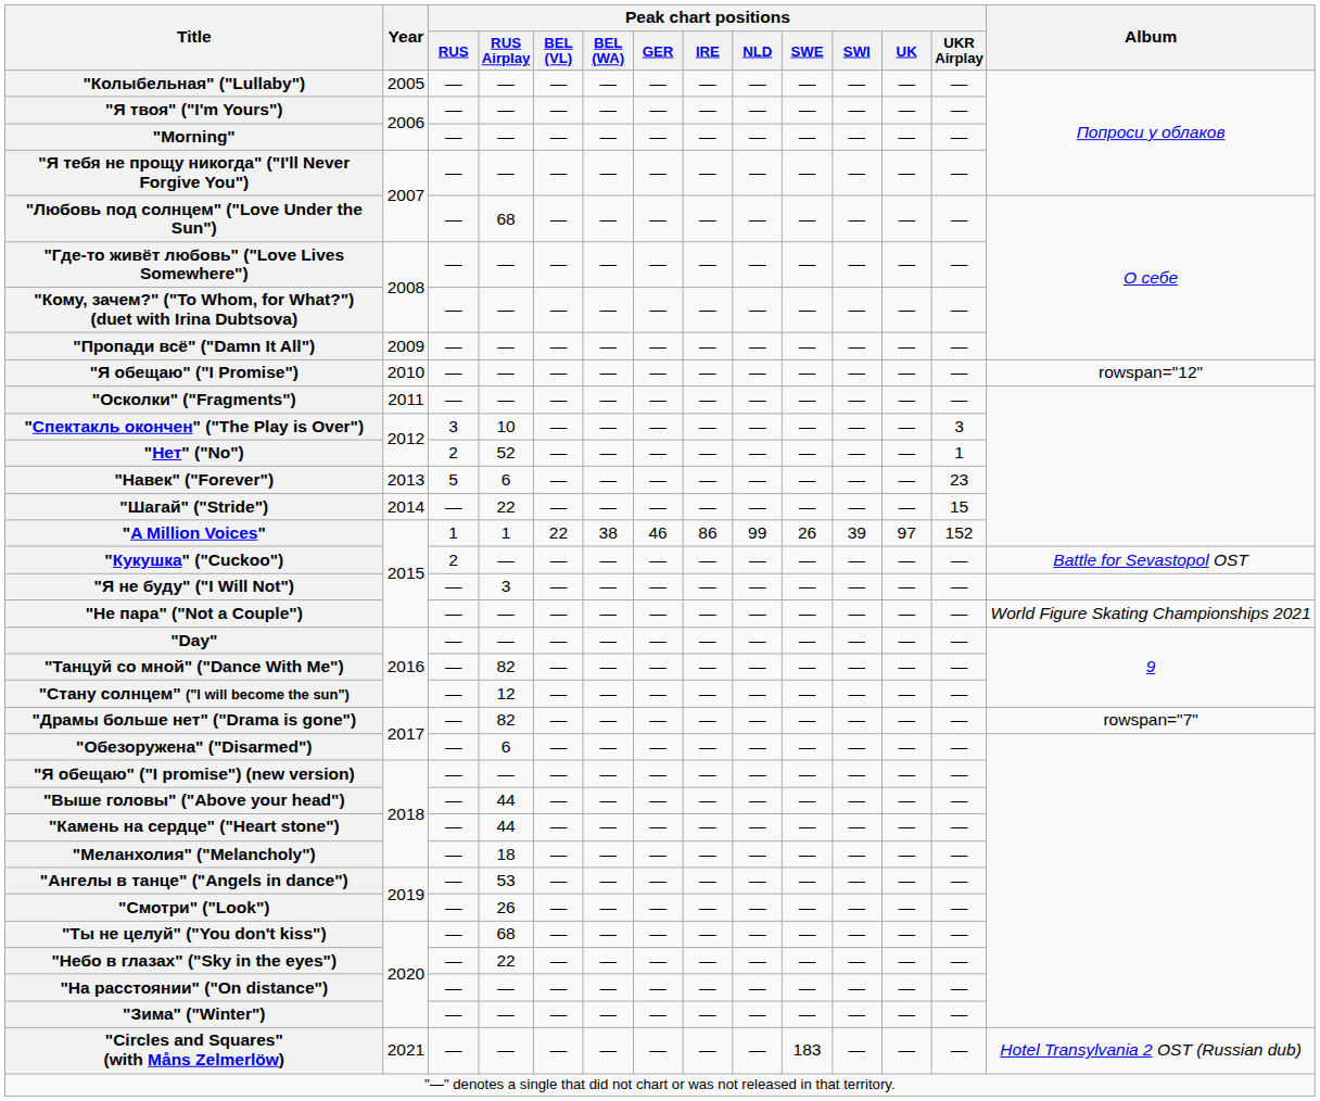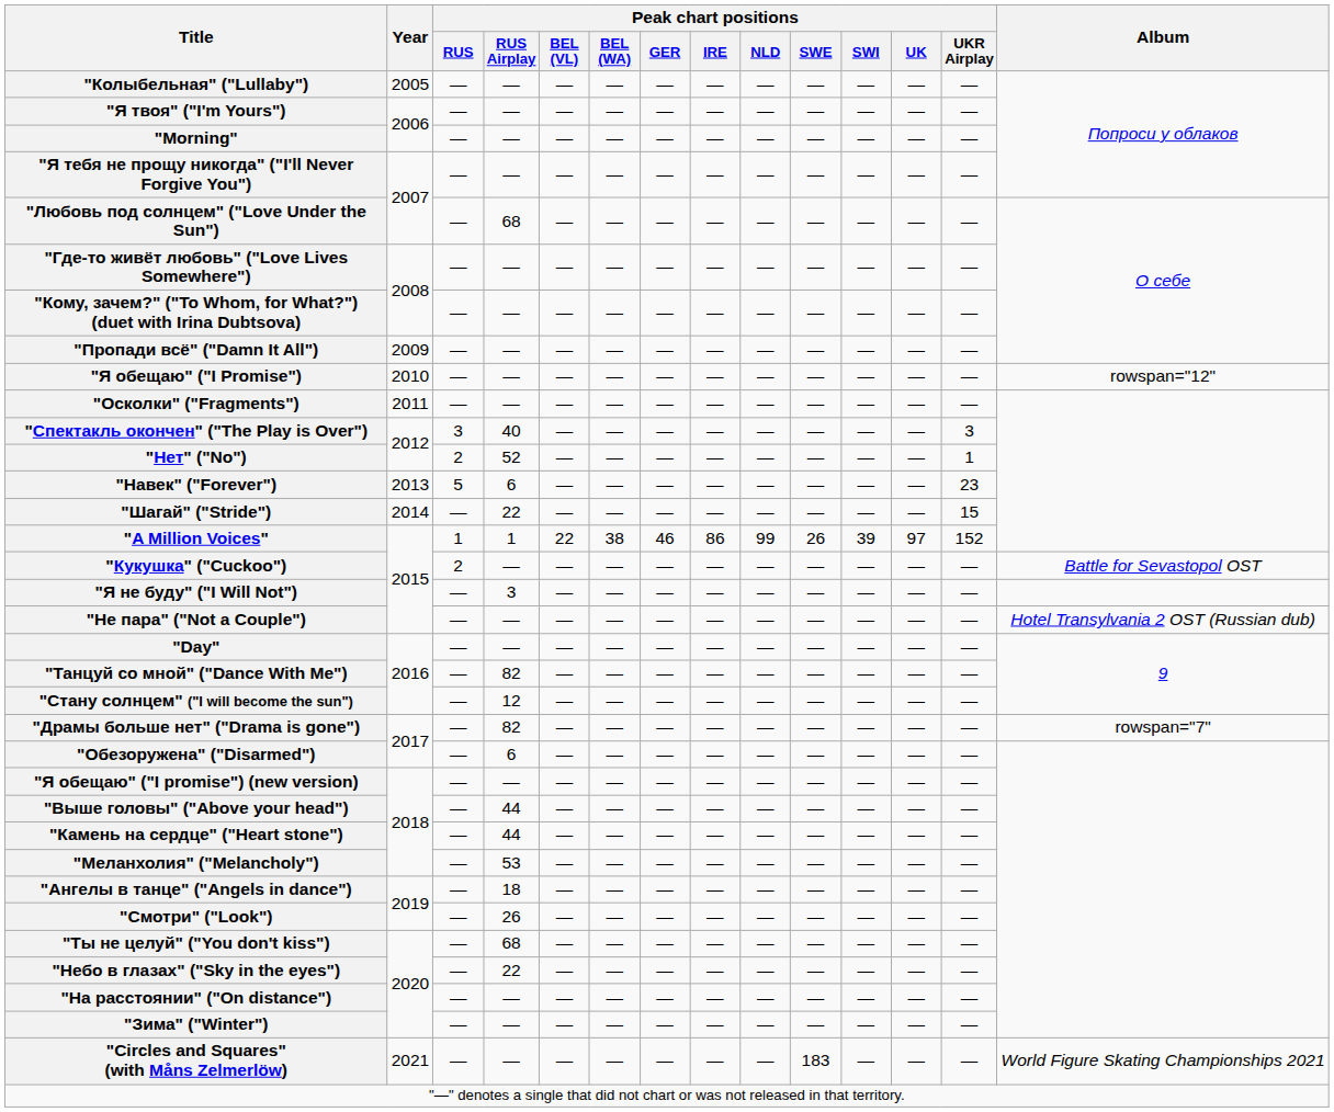"Спектакль окончен" ("The Play is Over") | Peak chart positions / RUS Airplay: 10 -> 40
"Не пара" ("Not a Couple") | Album: World Figure Skating Championships 2021 -> Hotel Transylvania 2 OST (Russian dub)
"Меланхолия" ("Melancholy") | Peak chart positions / RUS Airplay: 18 -> 53
"Ангелы в танце" ("Angels in dance") | Peak chart positions / RUS Airplay: 53 -> 18
"Circles and Squares" (with Måns Zelmerlöw) | Album: Hotel Transylvania 2 OST (Russian dub) -> World Figure Skating Championships 2021
